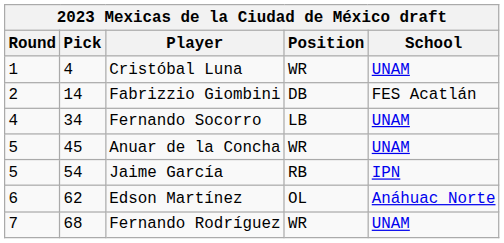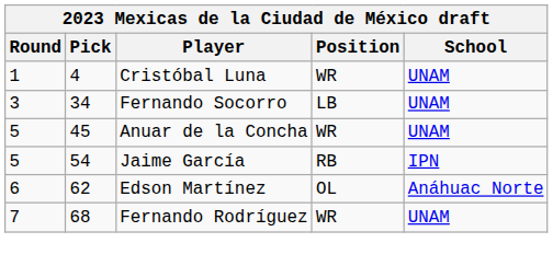- row: 2 | 14 | Fabrizzio Giombini | DB | FES Acatlán
Fernando Socorro | Round: 4 -> 3
